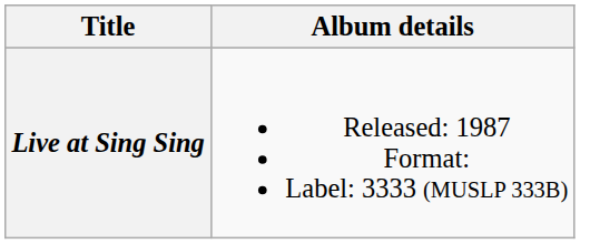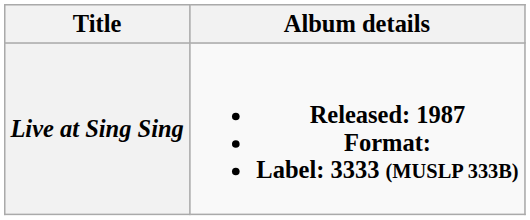Live at Sing Sing | Album details: normal -> bold
